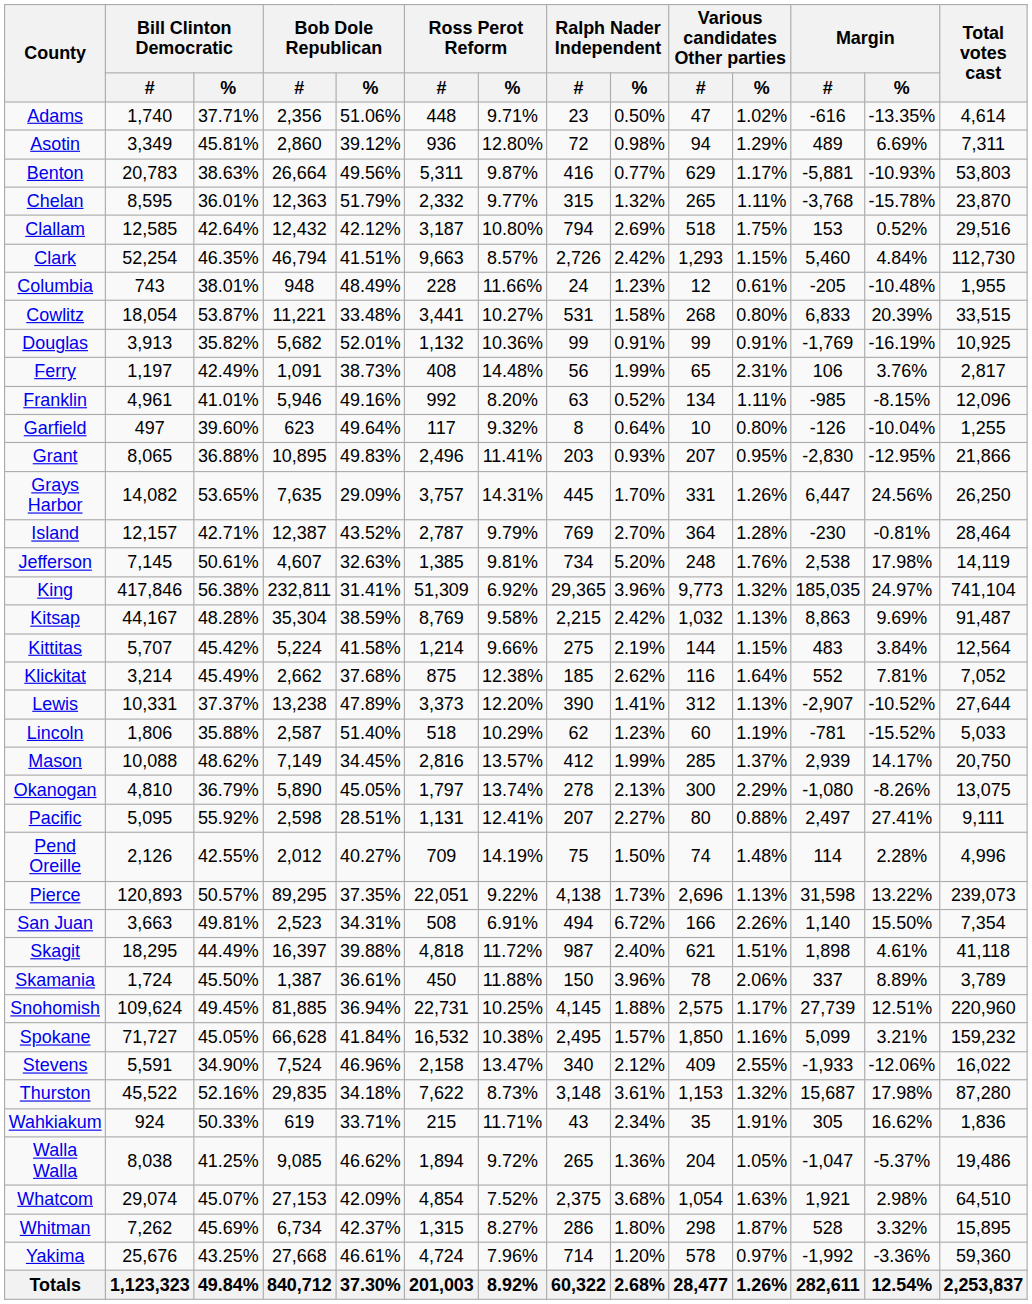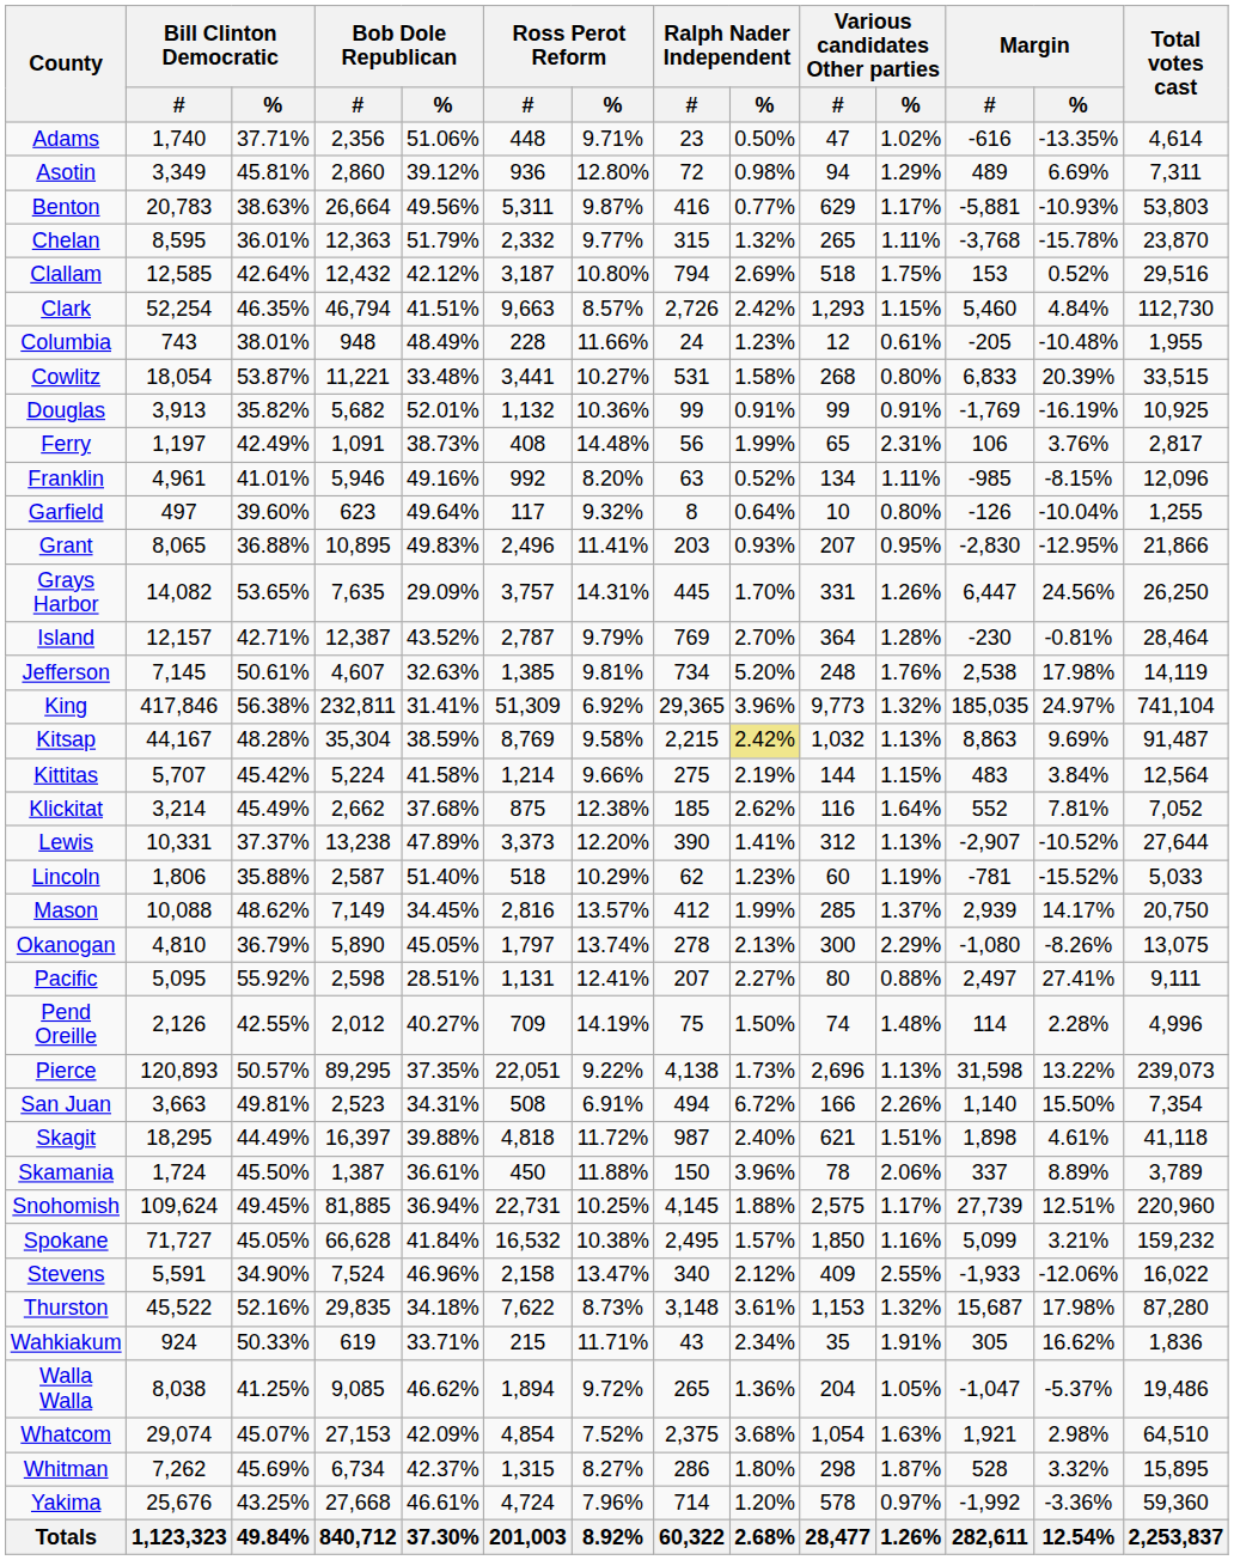Kitsap | Ralph Nader Independent / %: no background -> khaki background
